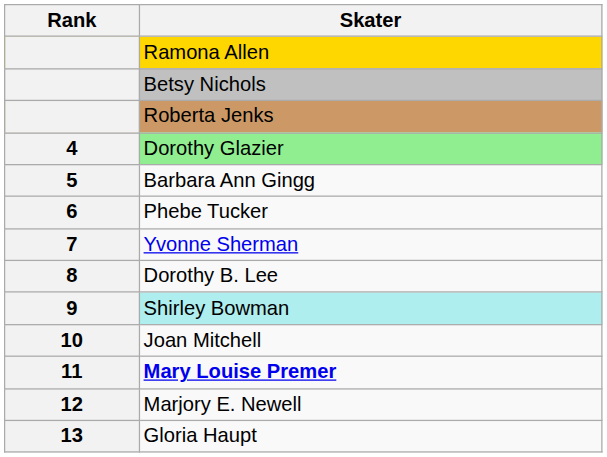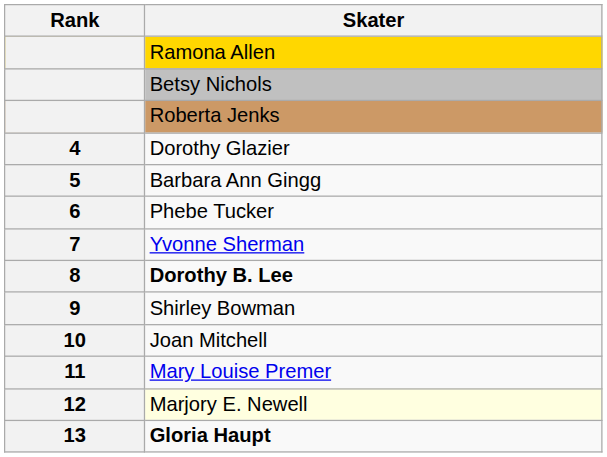Dorothy Glazier | Skater: lightgreen background -> no background
Dorothy B. Lee | Skater: normal -> bold
Shirley Bowman | Skater: paleturquoise background -> no background
Mary Louise Premer | Skater: bold -> normal
Marjory E. Newell | Skater: no background -> lightyellow background
Gloria Haupt | Skater: normal -> bold
